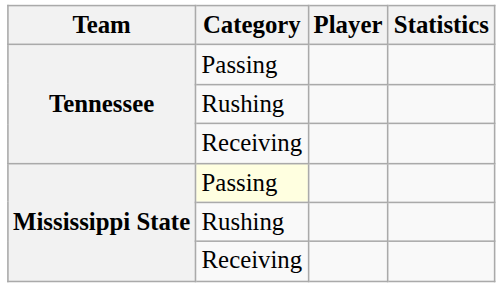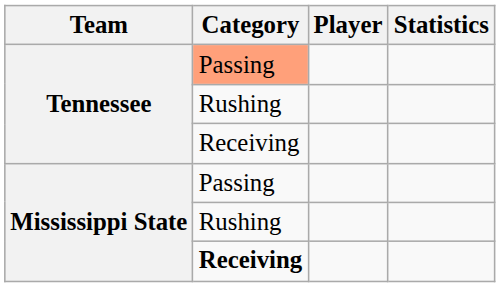Tennessee / Passing | Category: no background -> lightsalmon background
Mississippi State / Passing | Category: lightyellow background -> no background
Mississippi State / Receiving | Category: normal -> bold
